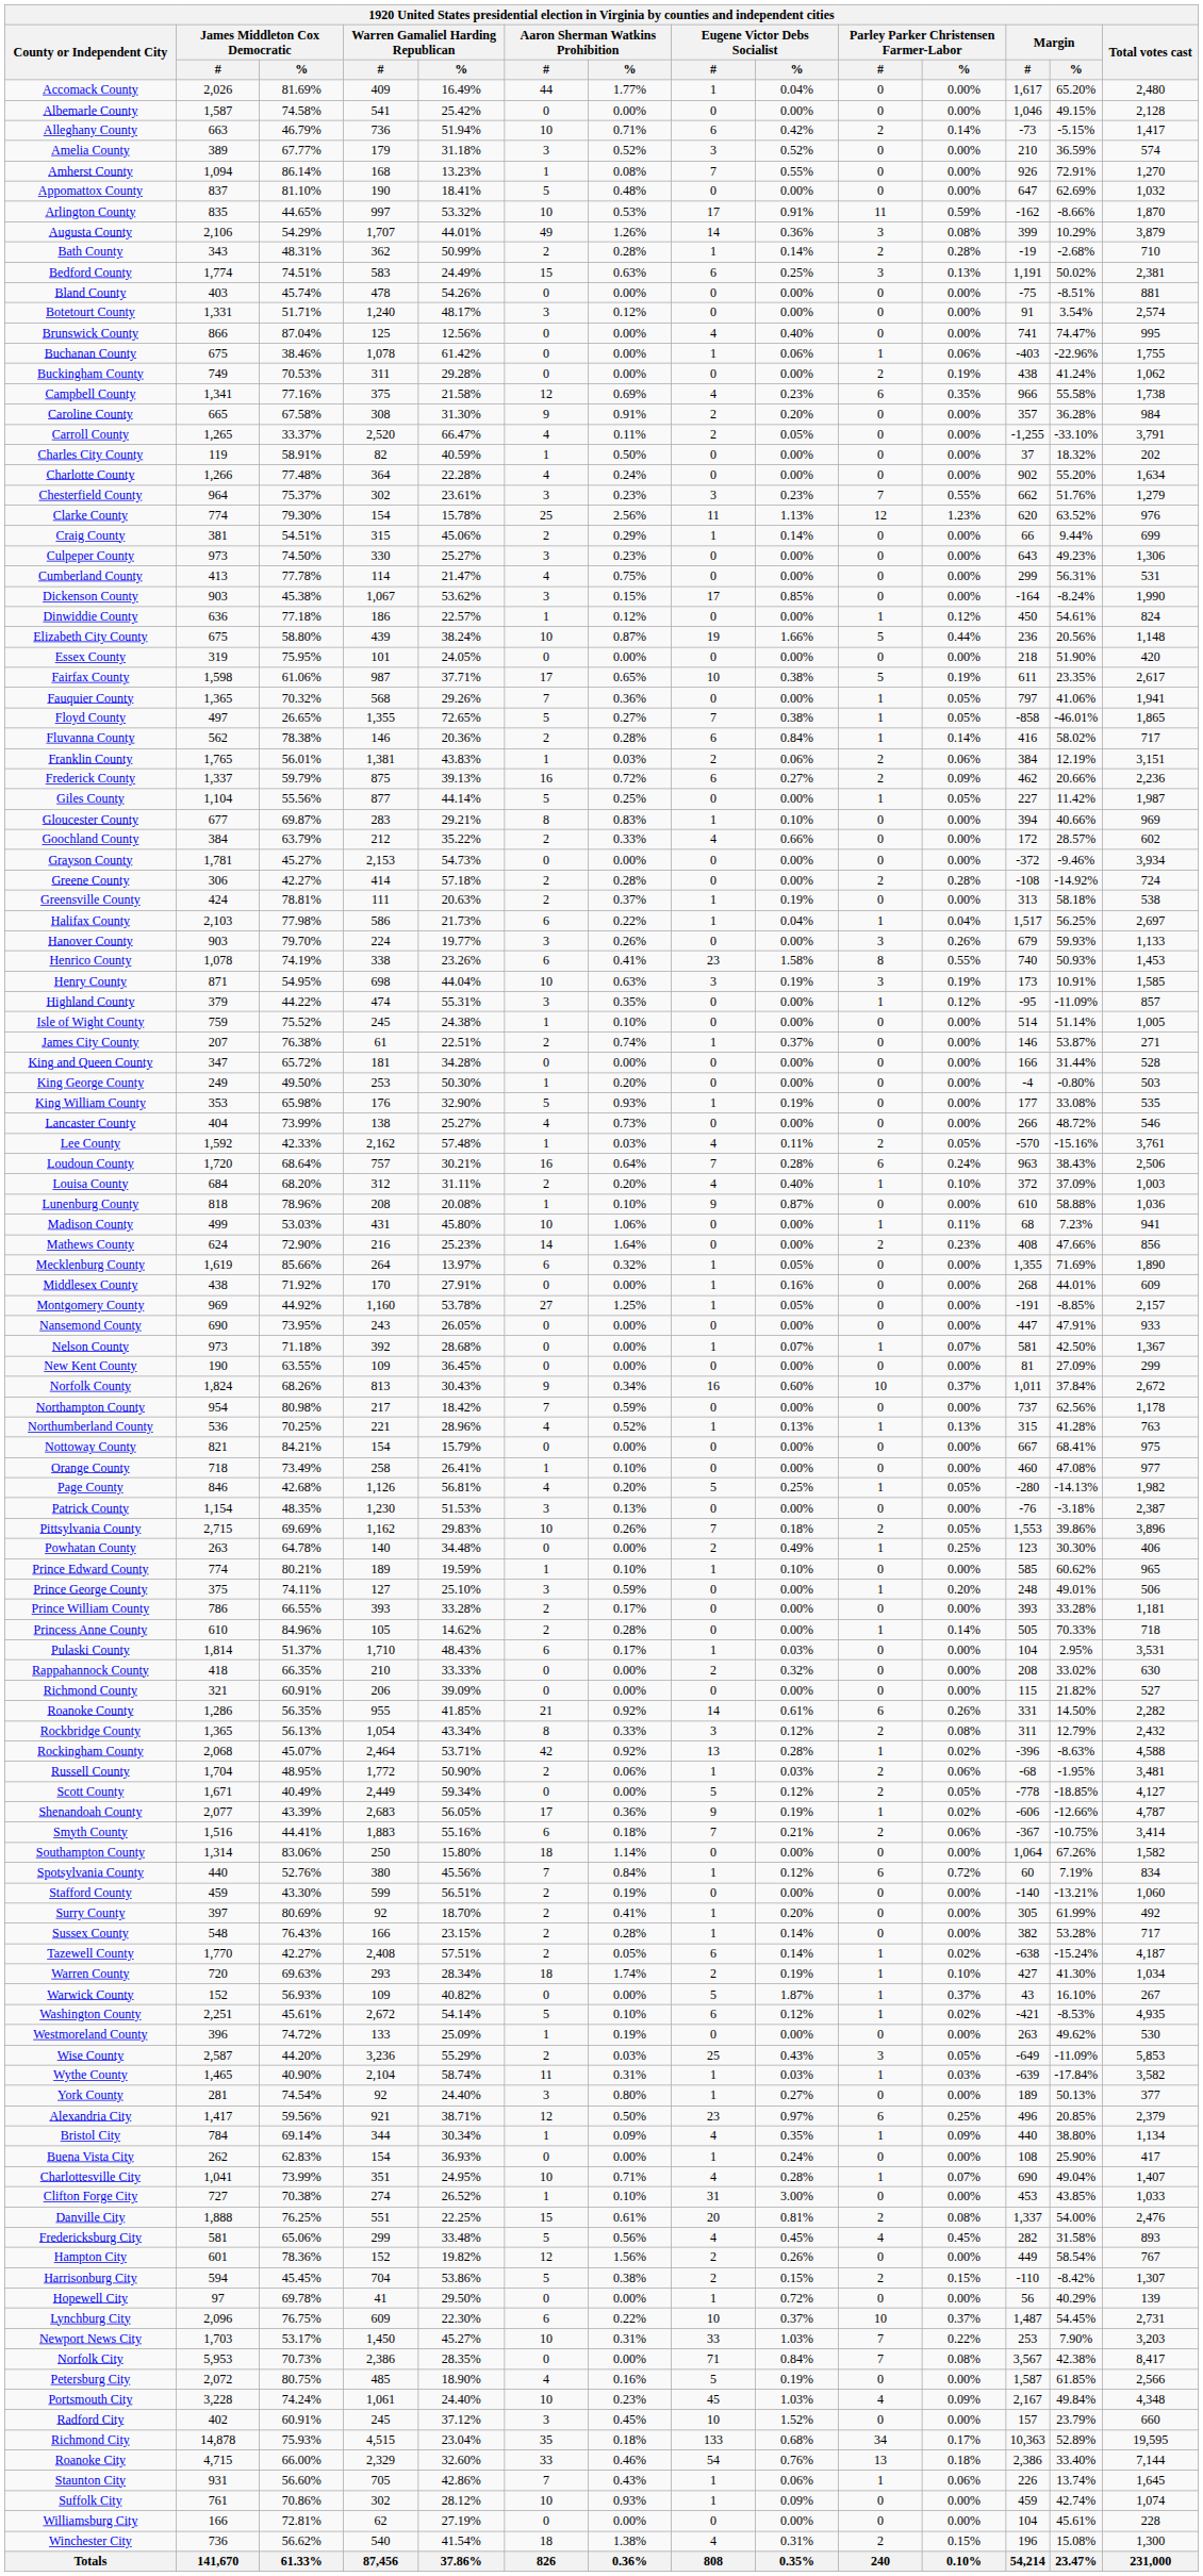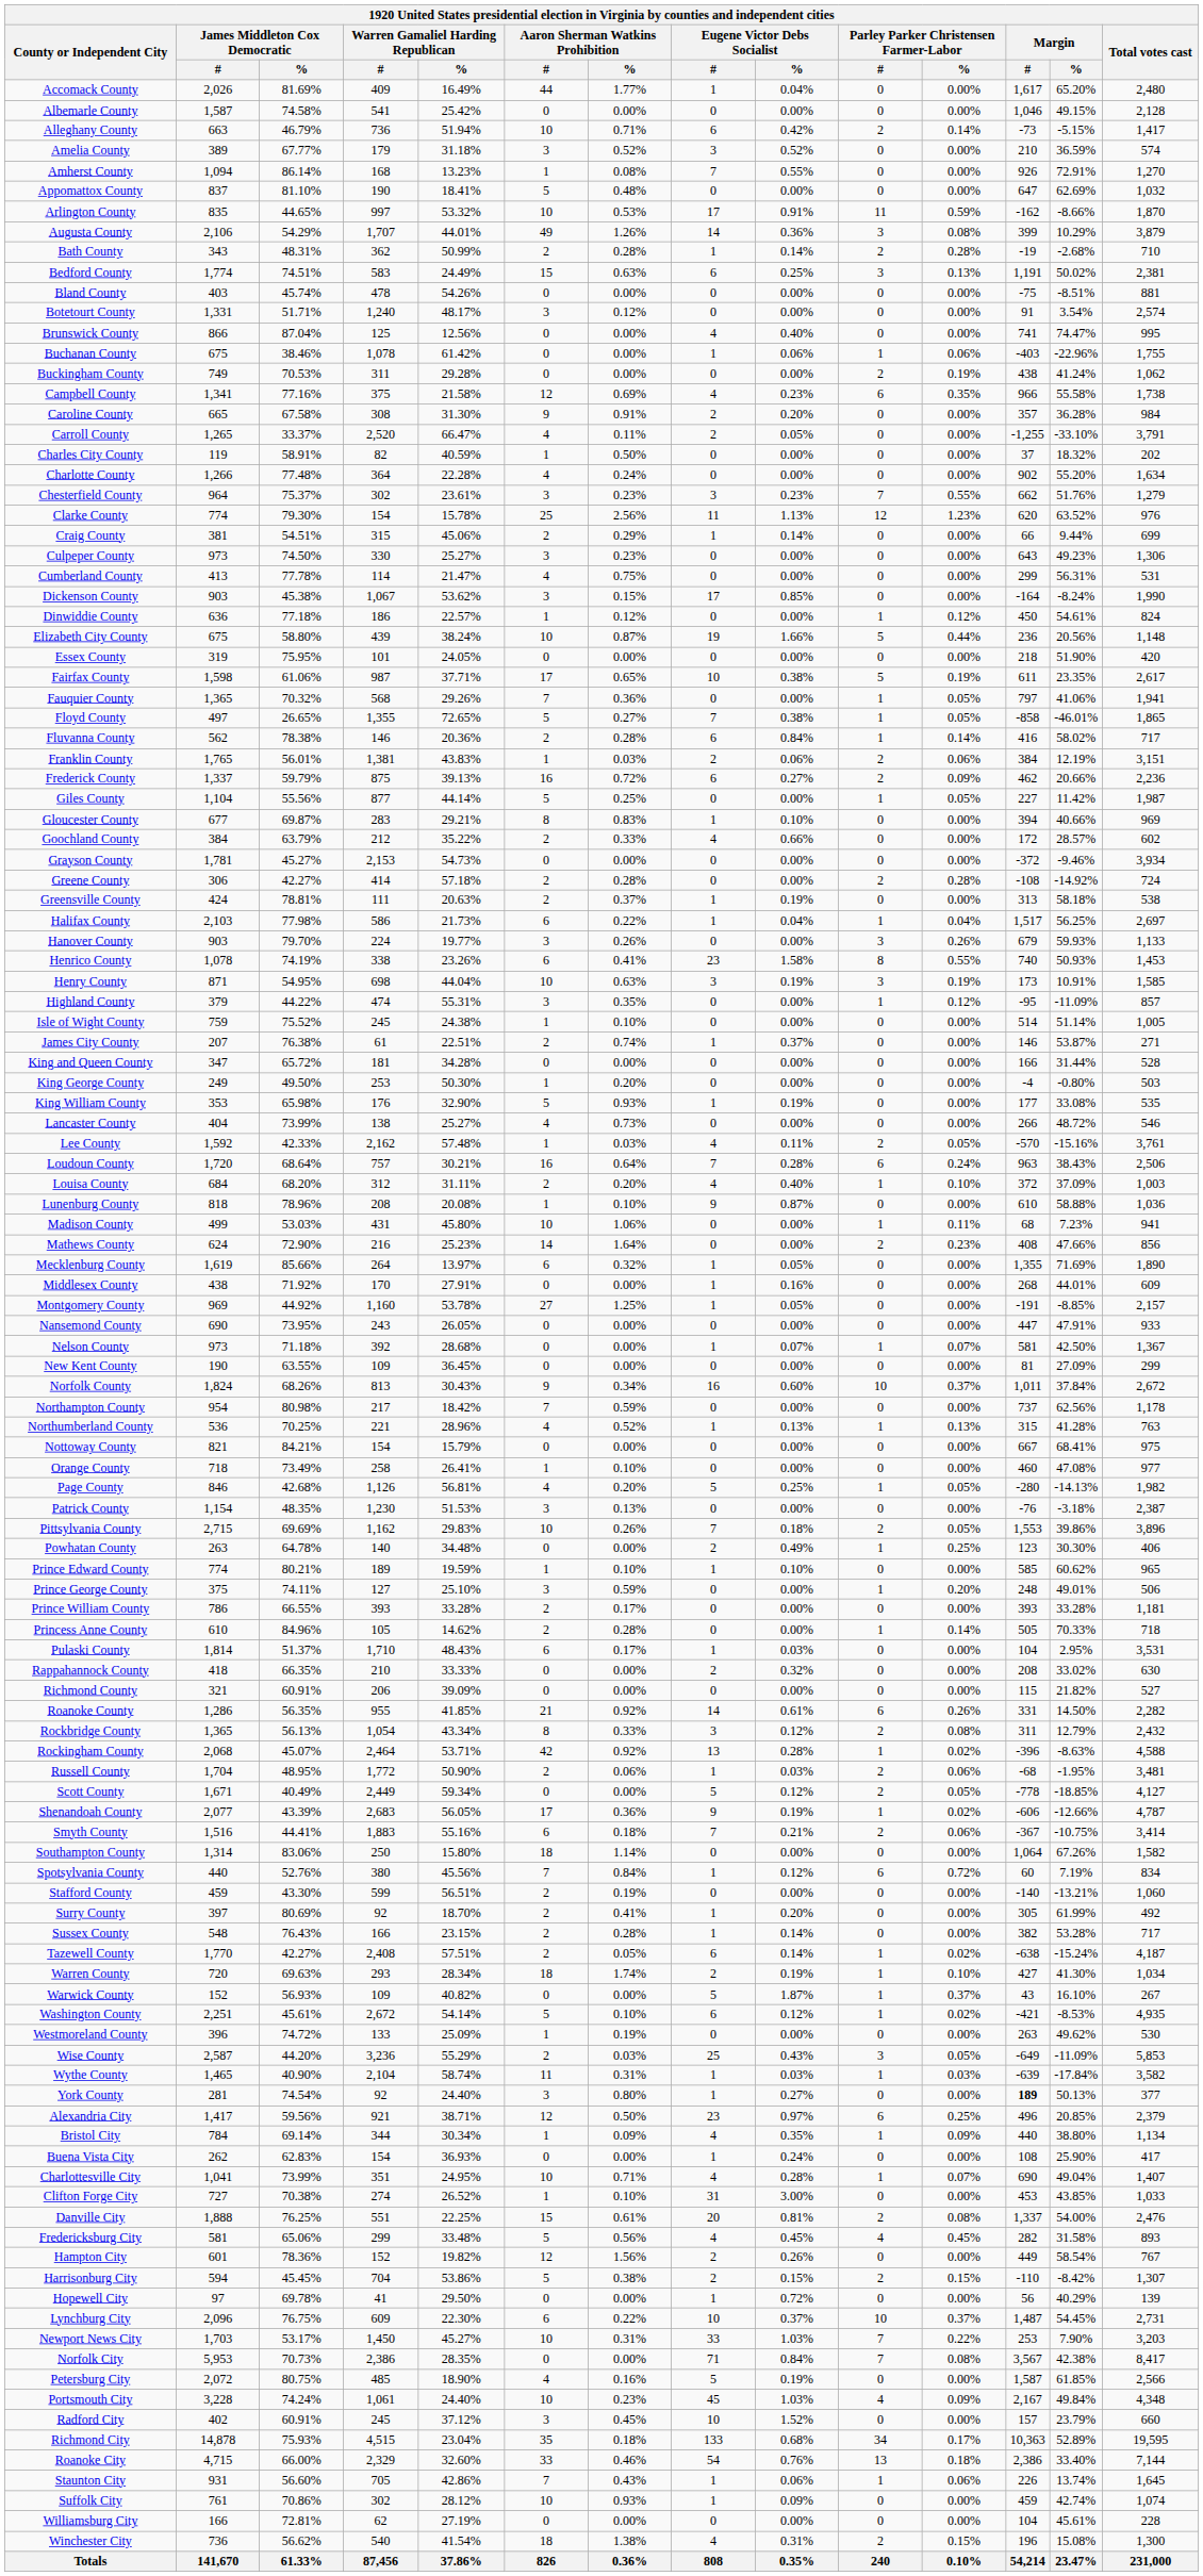York County | Margin / #: normal -> bold
